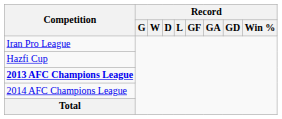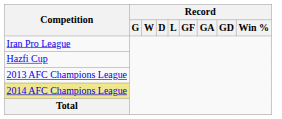2013 AFC Champions League | Competition: bold -> normal
2014 AFC Champions League | Competition: no background -> khaki background
